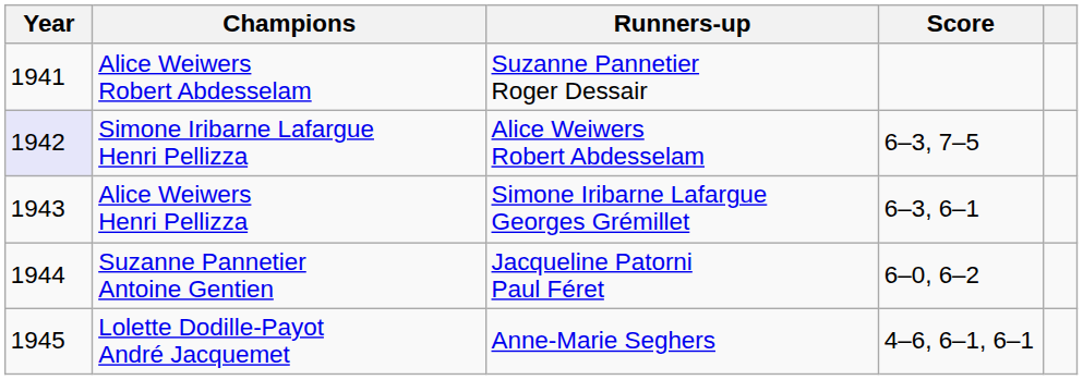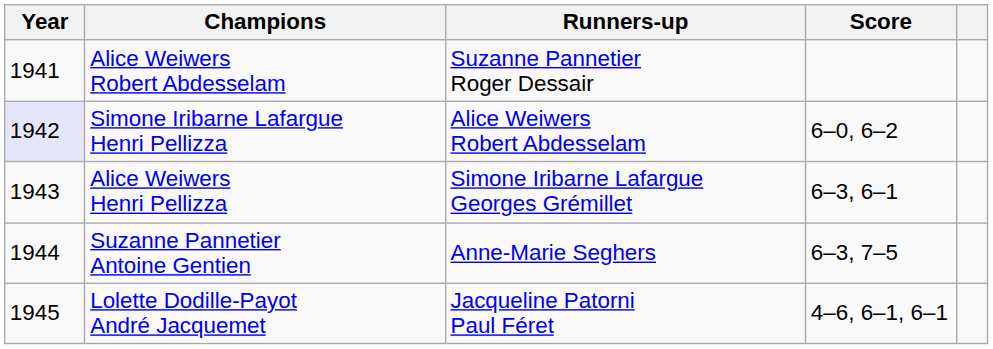Simone Iribarne Lafargue Henri Pellizza | Score: 6–3, 7–5 -> 6–0, 6–2
Suzanne Pannetier Antoine Gentien | Runners-up: Jacqueline Patorni Paul Féret -> Anne-Marie Seghers
Suzanne Pannetier Antoine Gentien | Score: 6–0, 6–2 -> 6–3, 7–5
Lolette Dodille-Payot André Jacquemet | Runners-up: Anne-Marie Seghers -> Jacqueline Patorni Paul Féret
